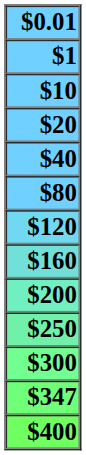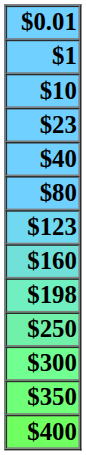row 4 | column 1: $20 -> $23
row 7 | column 1: $120 -> $123
row 9 | column 1: $200 -> $198
row 12 | column 1: $347 -> $350
